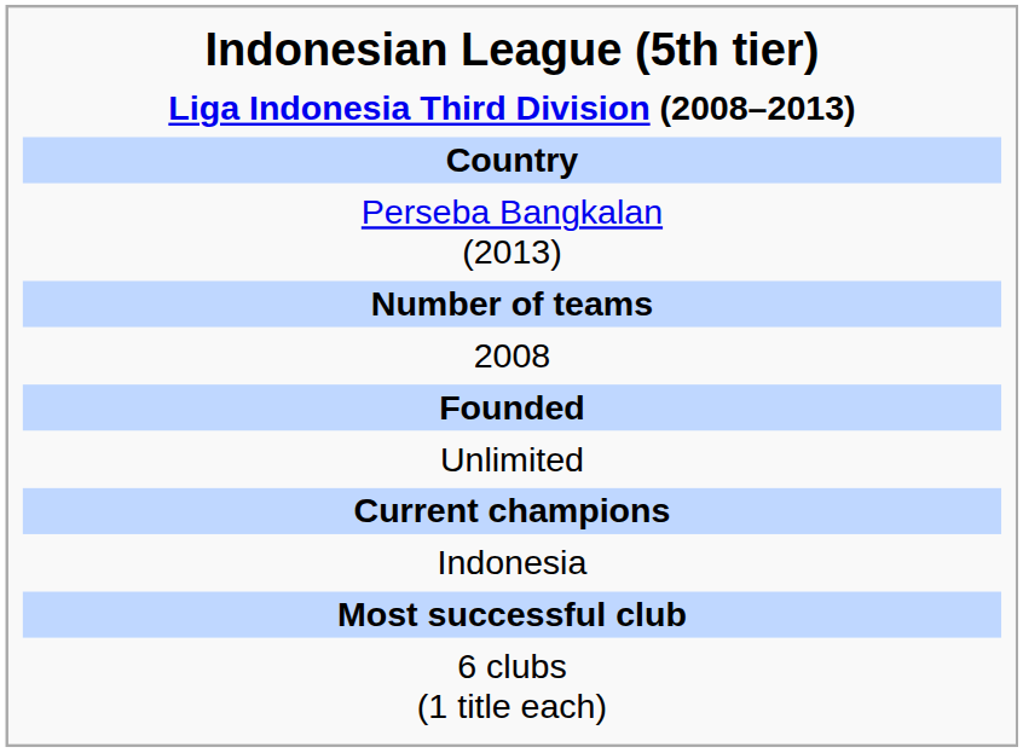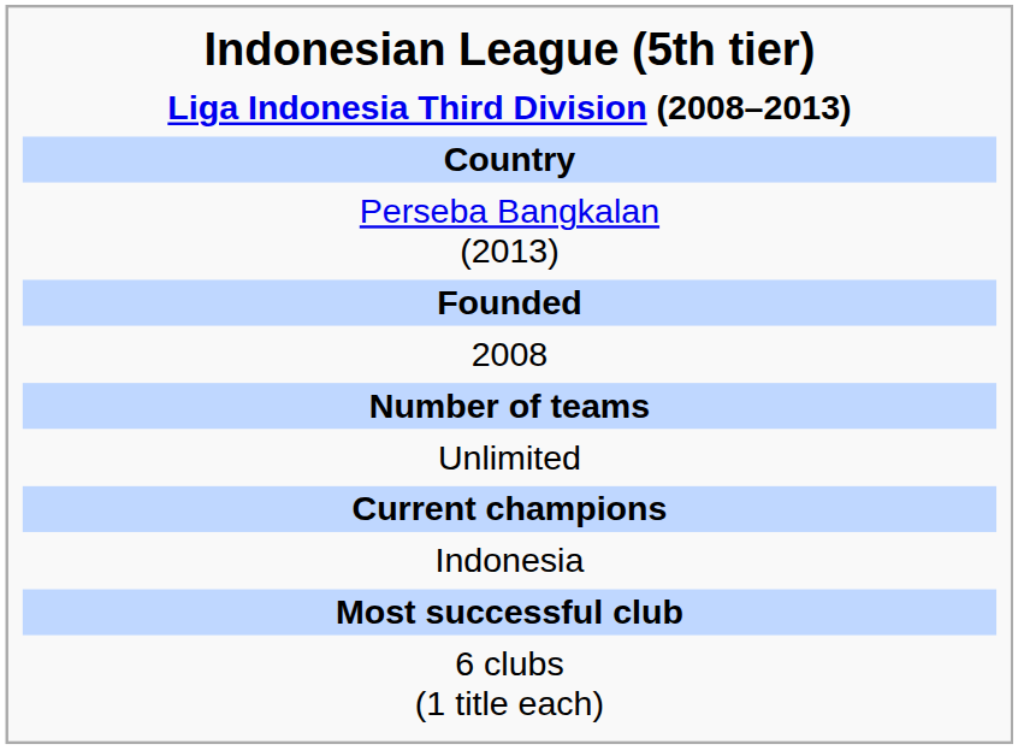row 5 | column 1: Number of teams -> Founded
row 7 | column 1: Founded -> Number of teams
